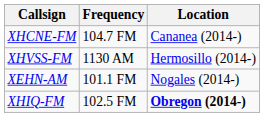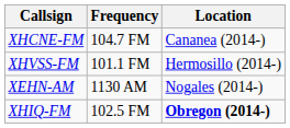XHVSS-FM | Frequency: 1130 AM -> 101.1 FM
XEHN-AM | Frequency: 101.1 FM -> 1130 AM
